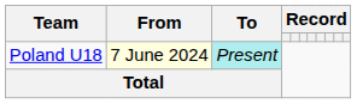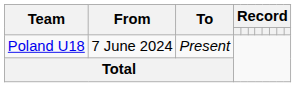Poland U18 | From: lightyellow background -> no background
Poland U18 | To: paleturquoise background -> no background
